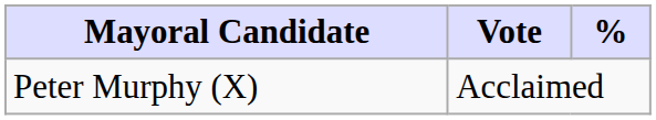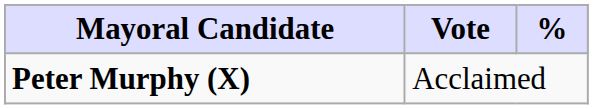Peter Murphy (X) | Mayoral Candidate: normal -> bold
